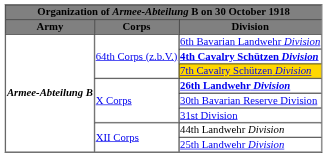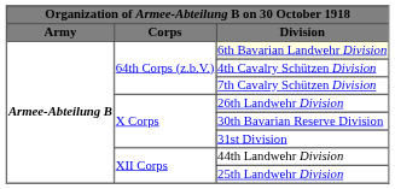6th Bavarian Landwehr Division | Division: no background -> lightyellow background
4th Cavalry Schützen Division | Division: bold -> normal
7th Cavalry Schützen Division | Division: gold background -> no background
26th Landwehr Division | Division: bold -> normal
